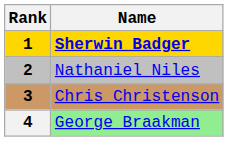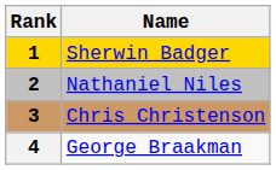Sherwin Badger | Name: bold -> normal
George Braakman | Name: lightgreen background -> no background
